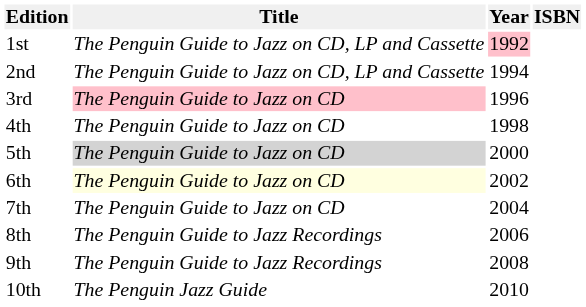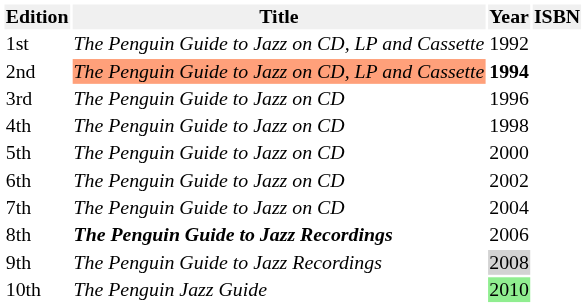1st | Year: pink background -> no background
2nd | Title: no background -> lightsalmon background
2nd | Year: normal -> bold
3rd | Title: pink background -> no background
5th | Title: lightgrey background -> no background
6th | Title: lightyellow background -> no background
8th | Title: normal -> bold
9th | Year: no background -> lightgrey background
10th | Year: no background -> lightgreen background
